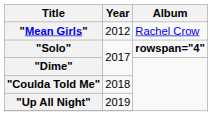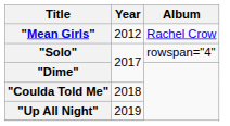"Solo" | Album: bold -> normal
